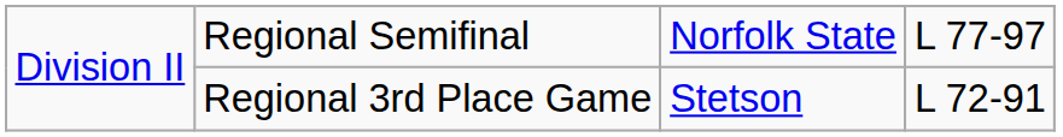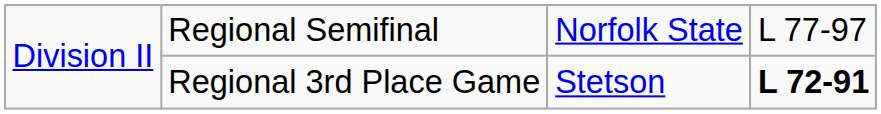Division II / Regional 3rd Place Game | column 4: normal -> bold
